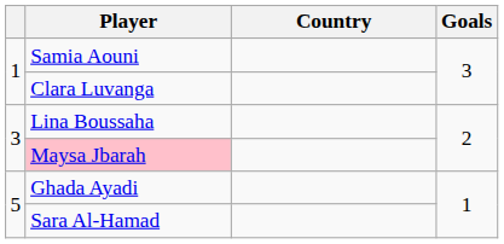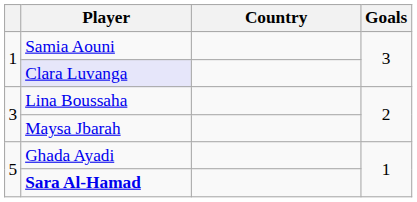Clara Luvanga | Player: no background -> lavender background
Maysa Jbarah | Player: pink background -> no background
Sara Al-Hamad | Player: normal -> bold
